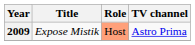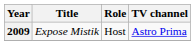2009 | Role: lightsalmon background -> no background
